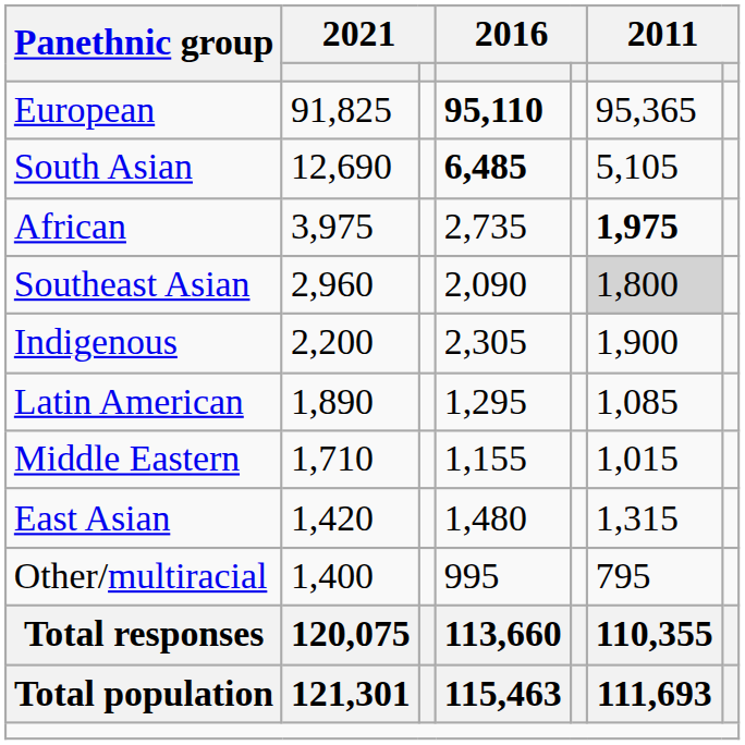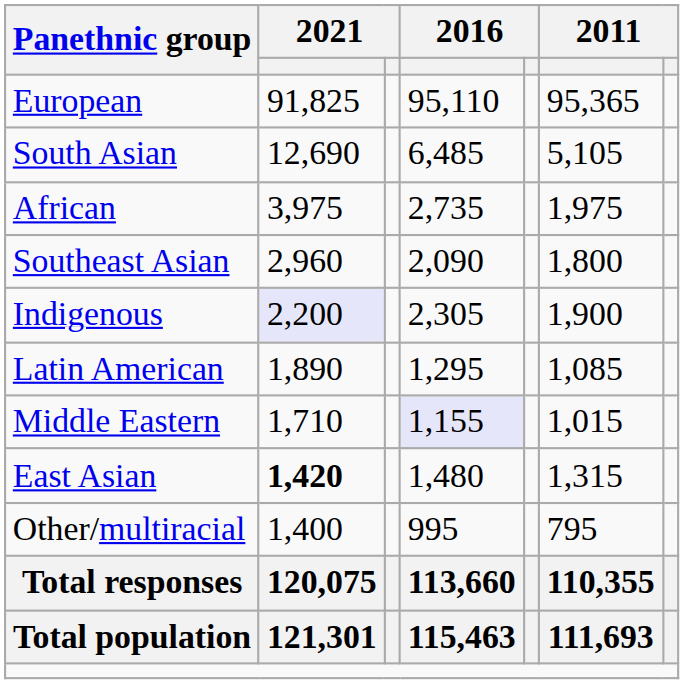European | column 4: bold -> normal
South Asian | column 4: bold -> normal
African | column 6: bold -> normal
Southeast Asian | column 6: lightgrey background -> no background
Indigenous | column 2: no background -> lavender background
Middle Eastern | column 4: no background -> lavender background
East Asian | column 2: normal -> bold
